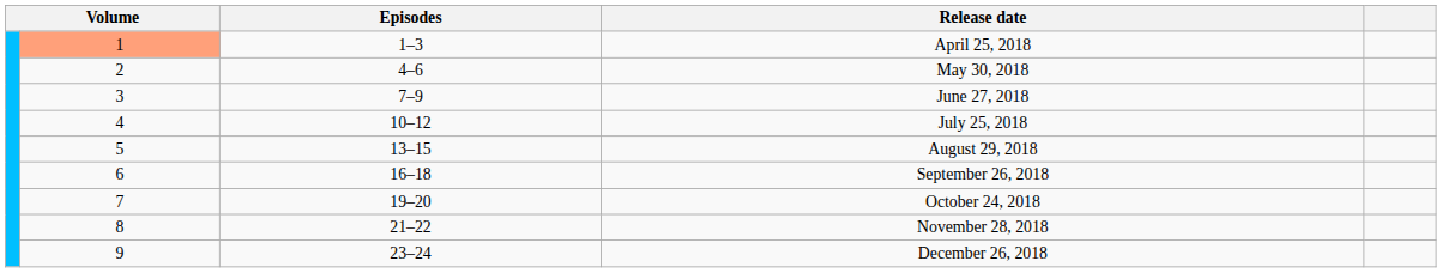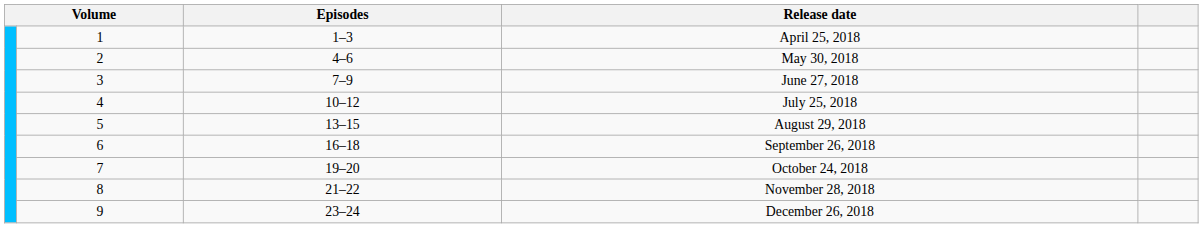April 25, 2018 | column 2: lightsalmon background -> no background
